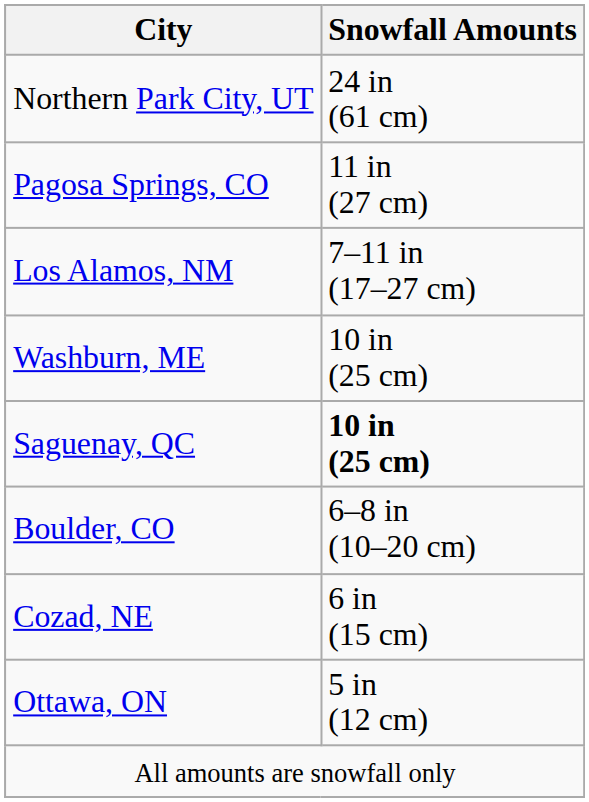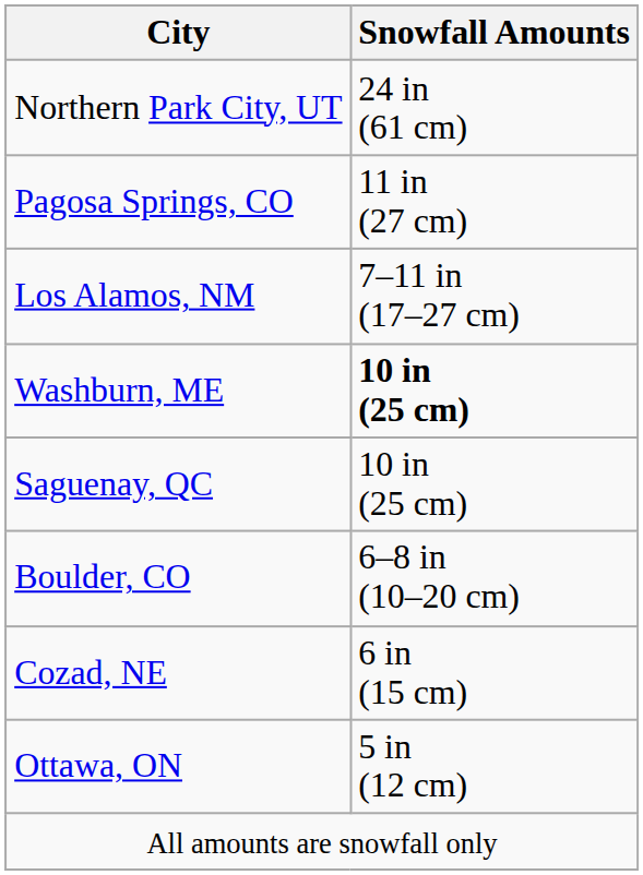Washburn, ME | Snowfall Amounts: normal -> bold
Saguenay, QC | Snowfall Amounts: bold -> normal
